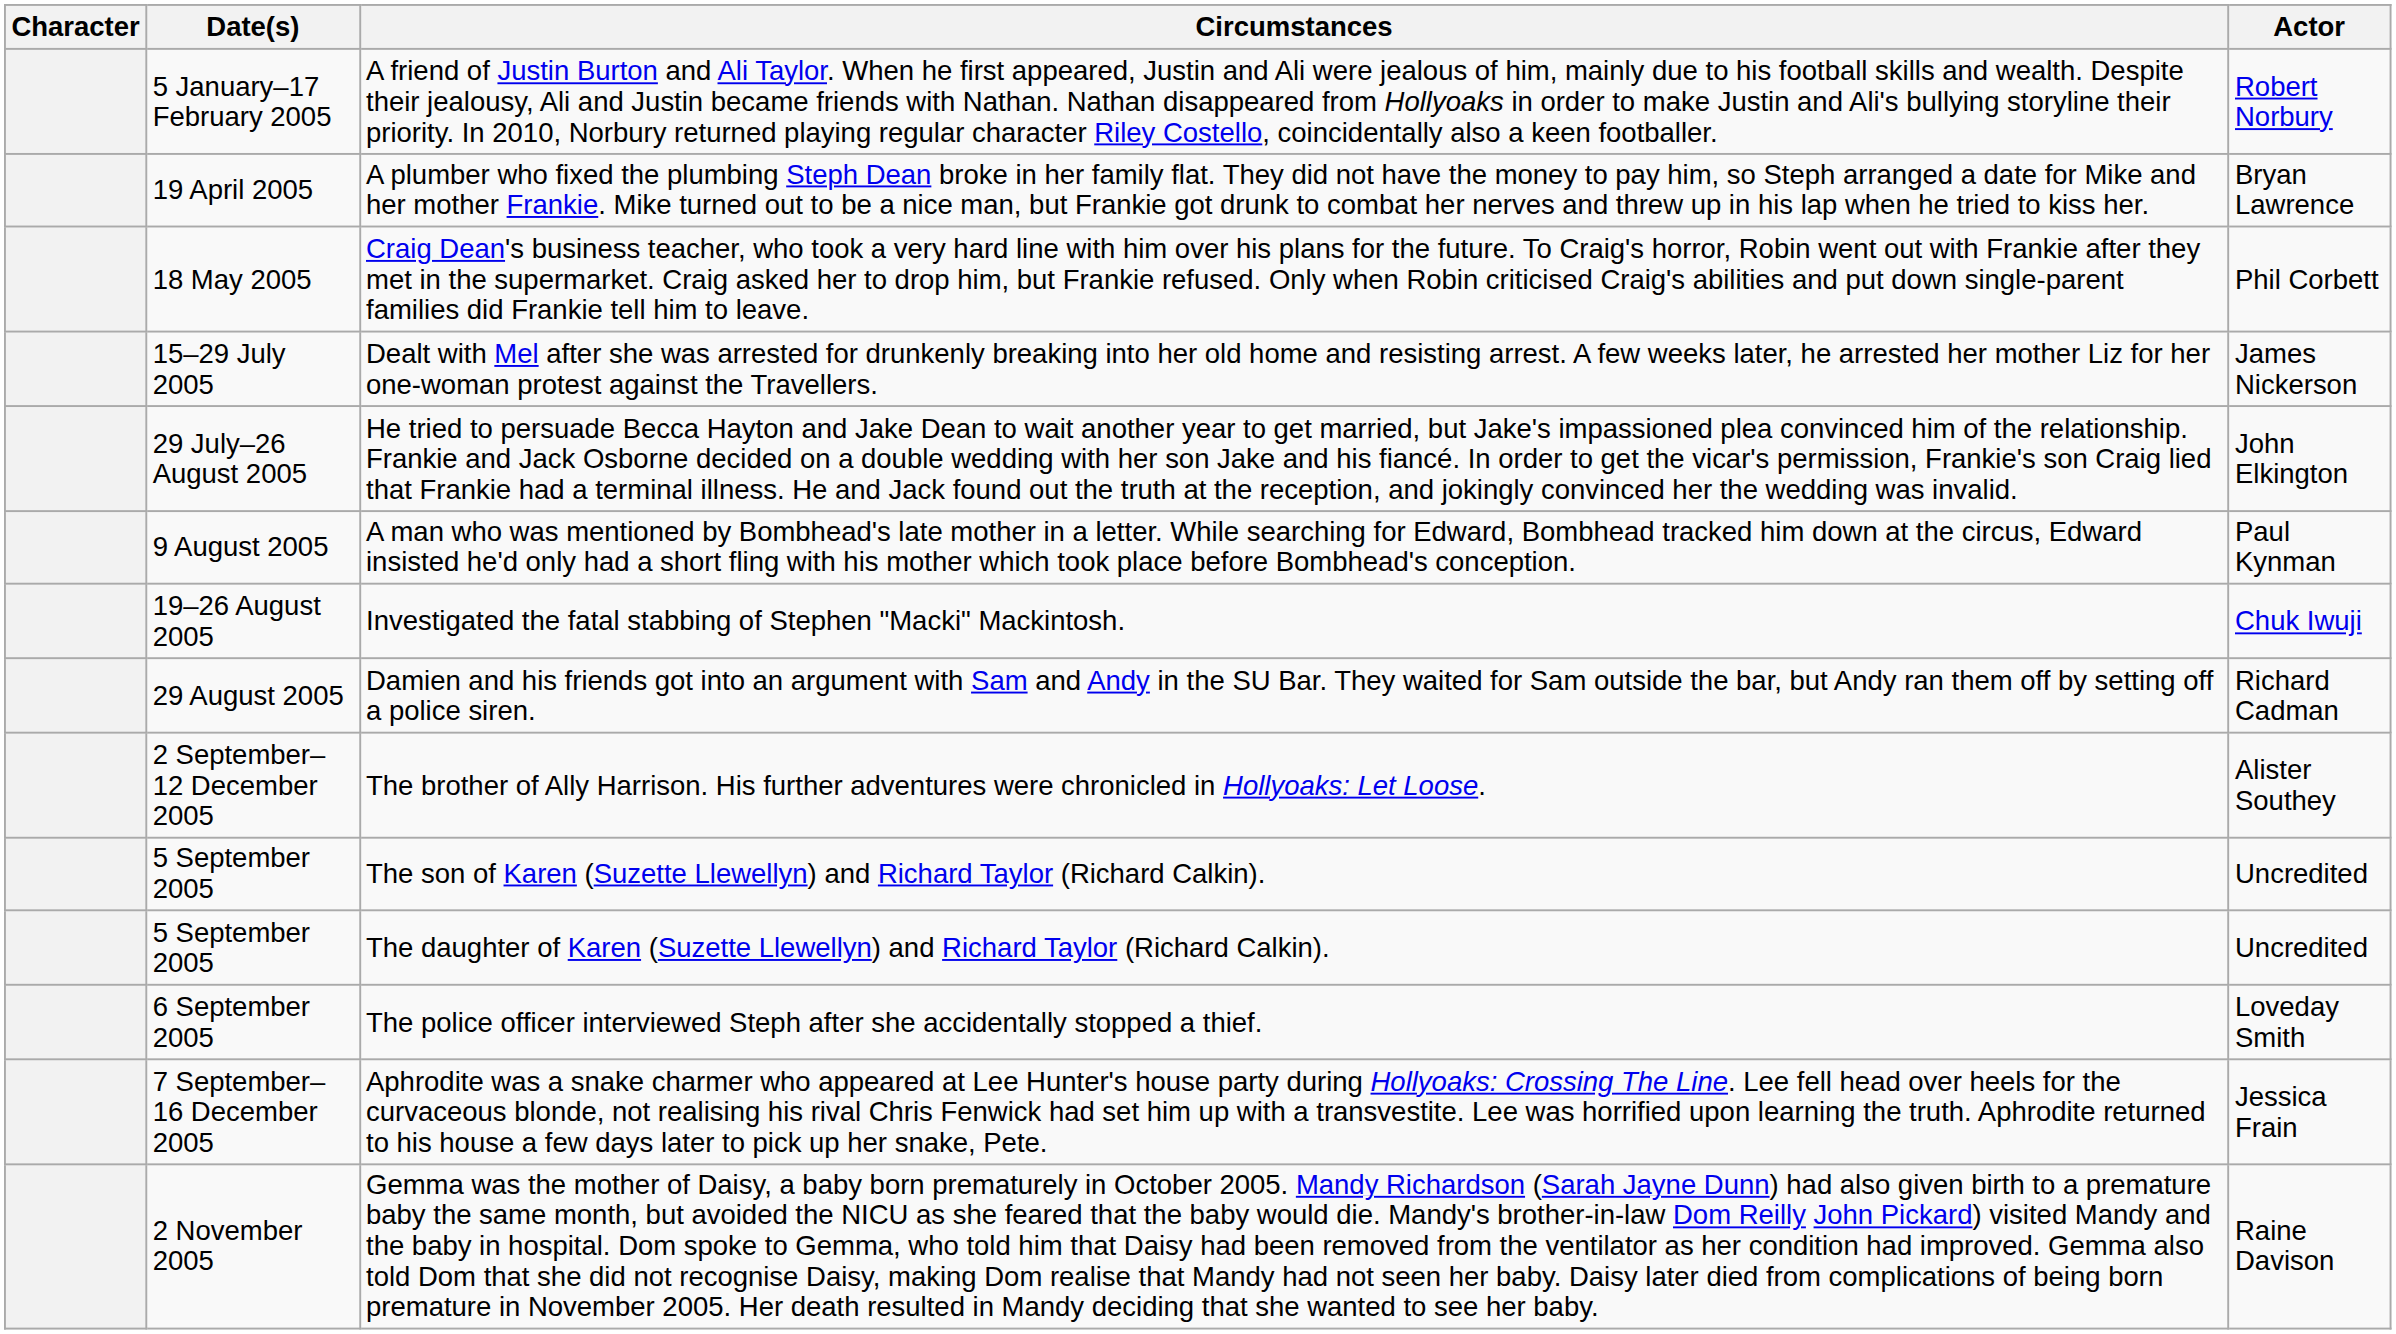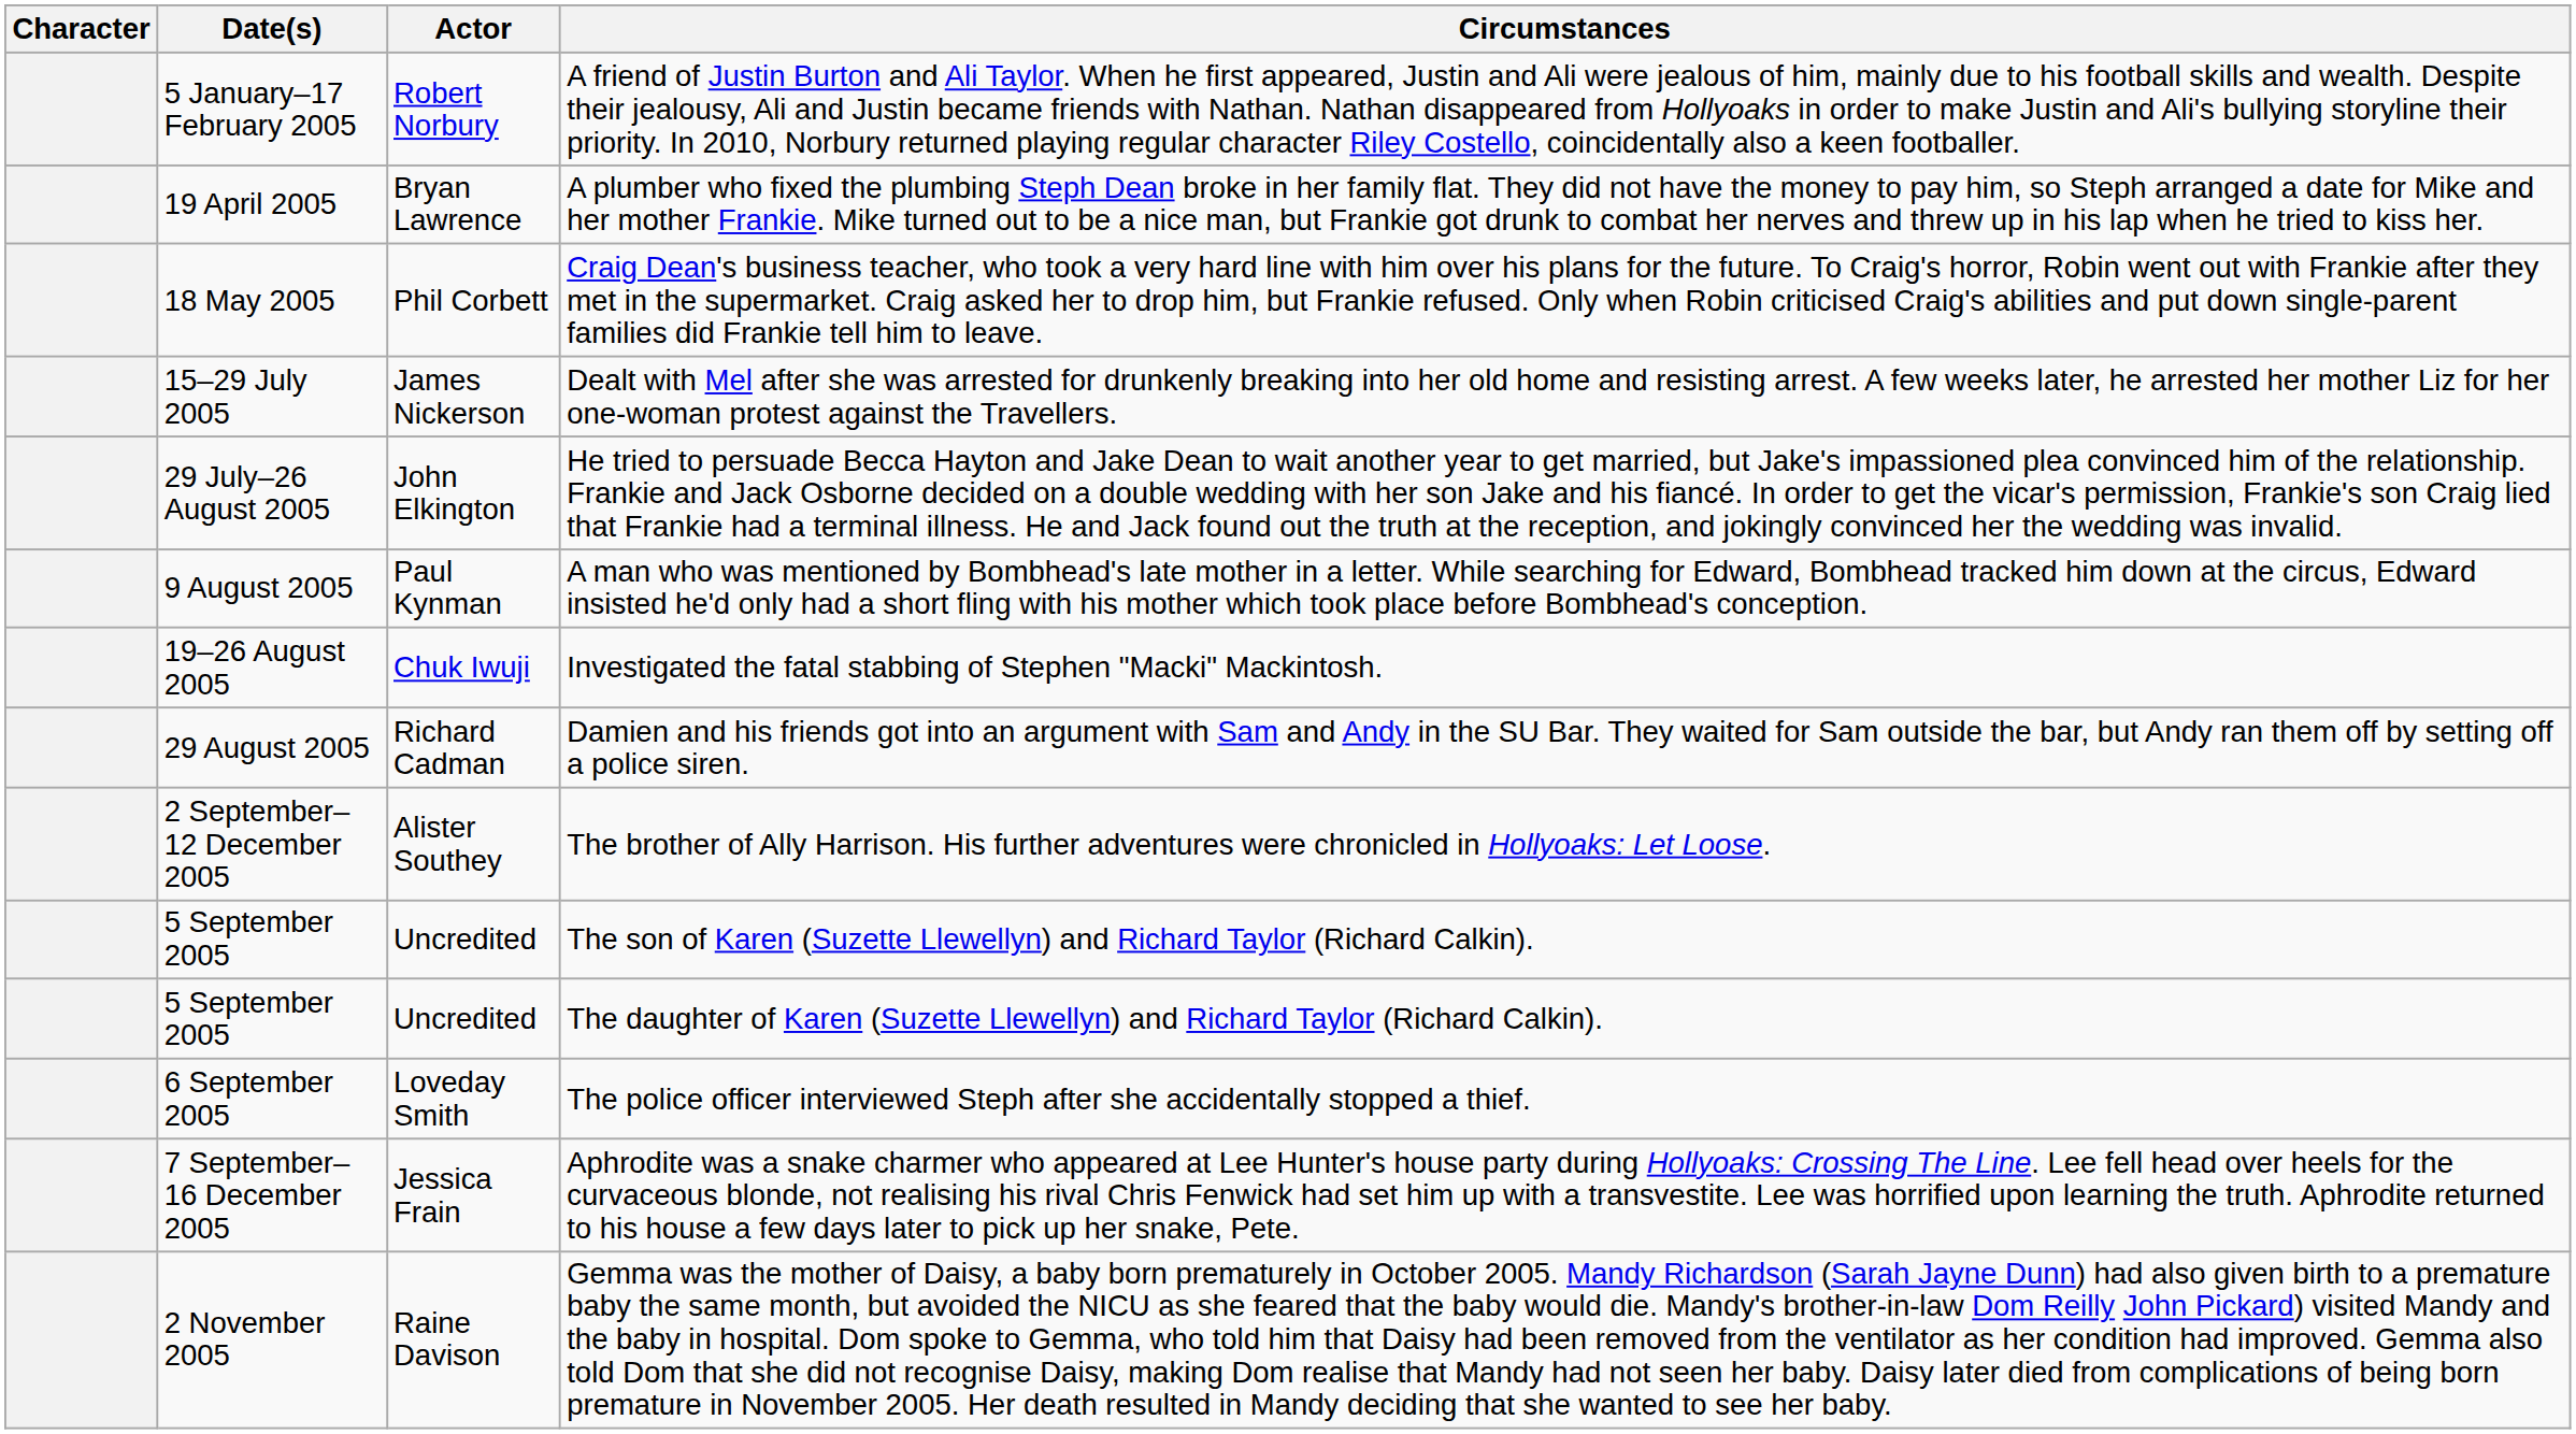columns swapped: Actor <-> Circumstances
